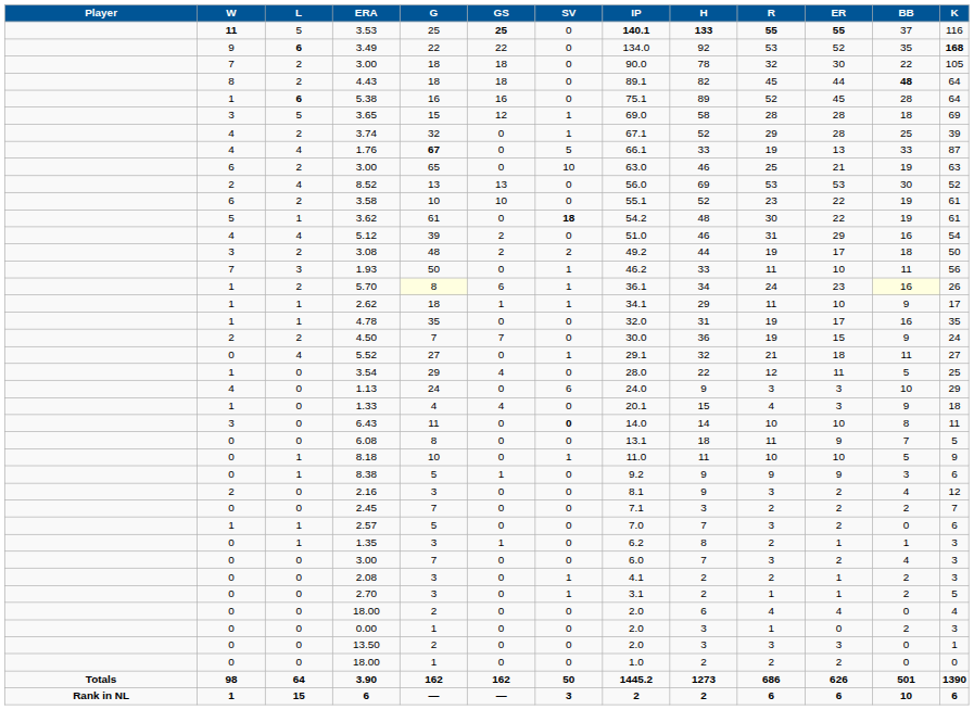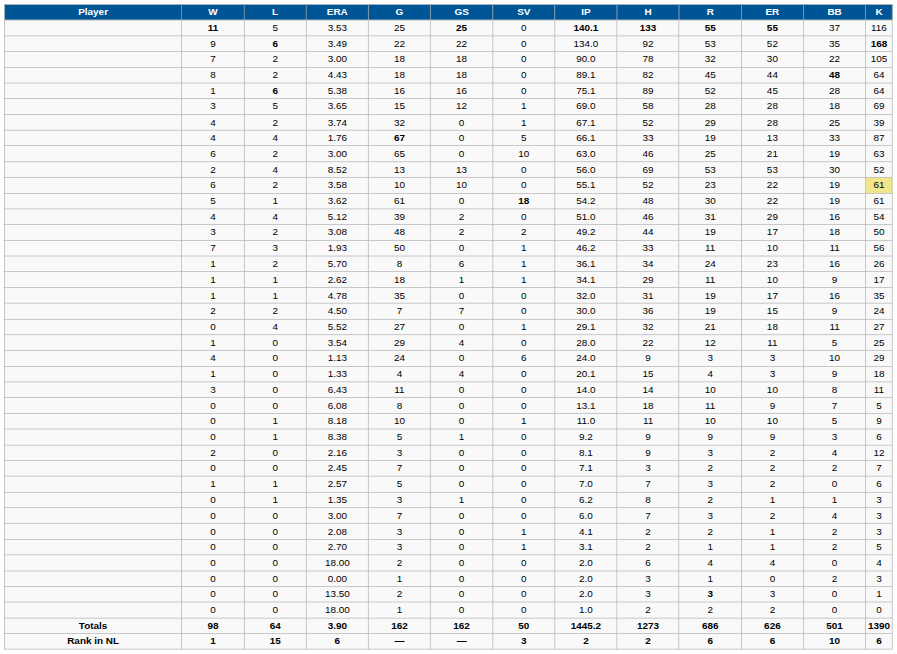3.58 | K: no background -> khaki background
5.70 | G: lightyellow background -> no background
5.70 | BB: lightyellow background -> no background
6.43 | SV: bold -> normal
13.50 | R: normal -> bold
